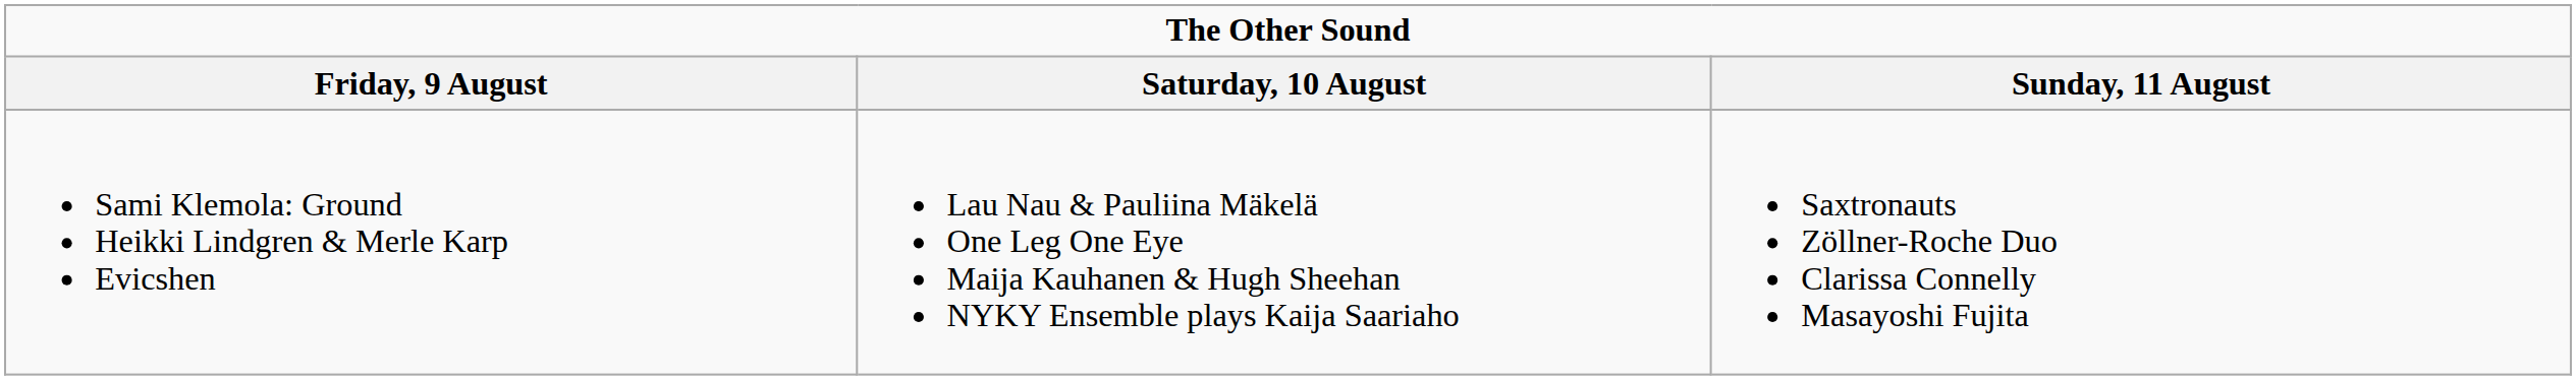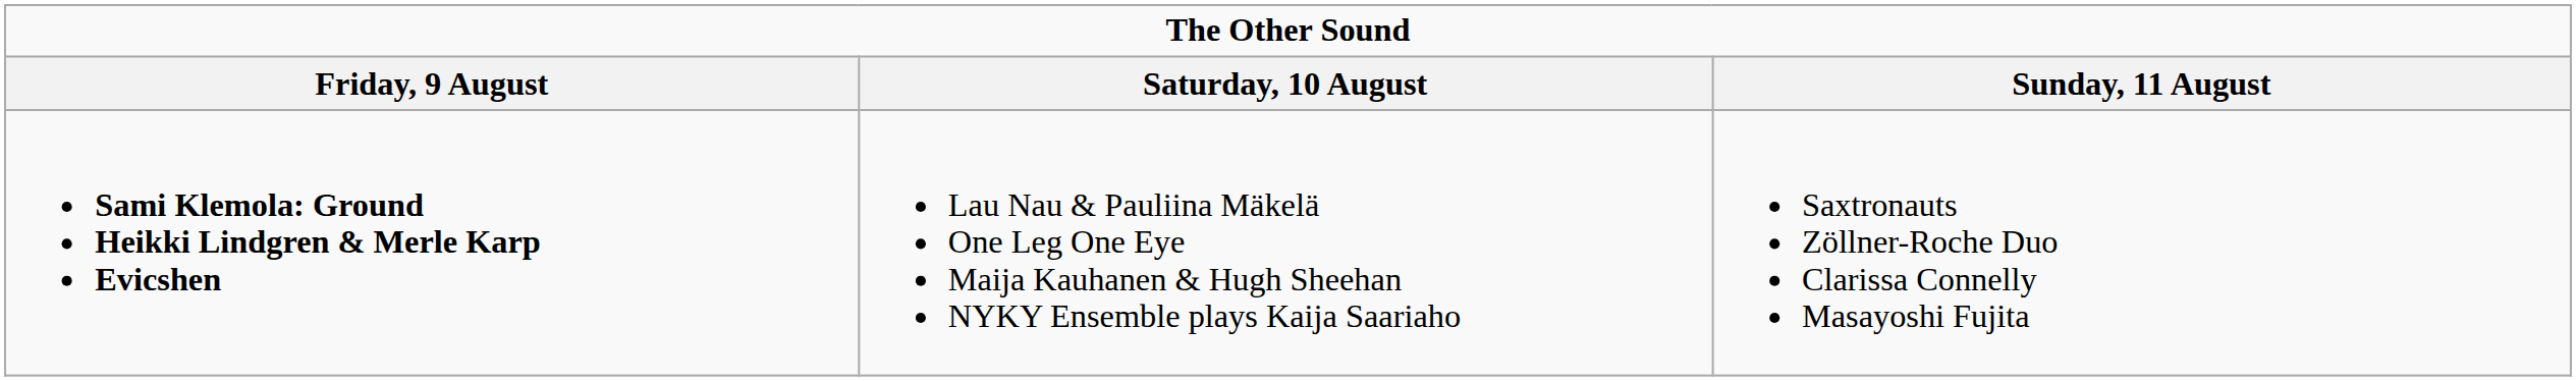Sami Klemola: Ground Heikki Lindgren & Merle Karp Evicshen | Friday, 9 August: normal -> bold
